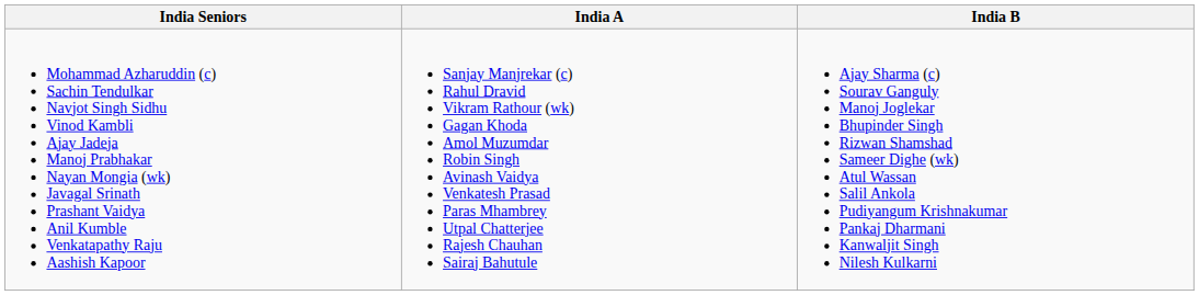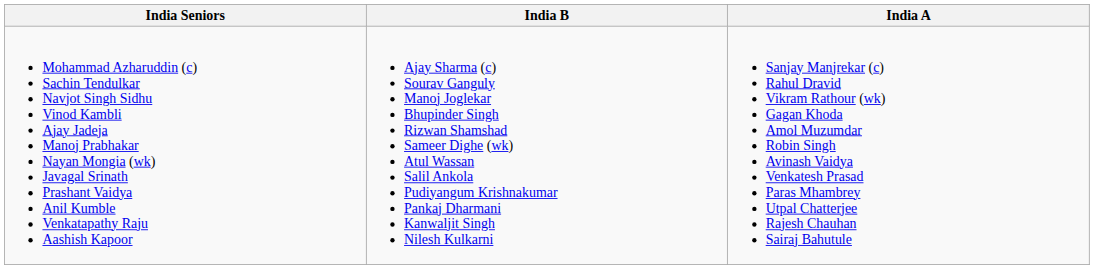columns swapped: India A <-> India B
